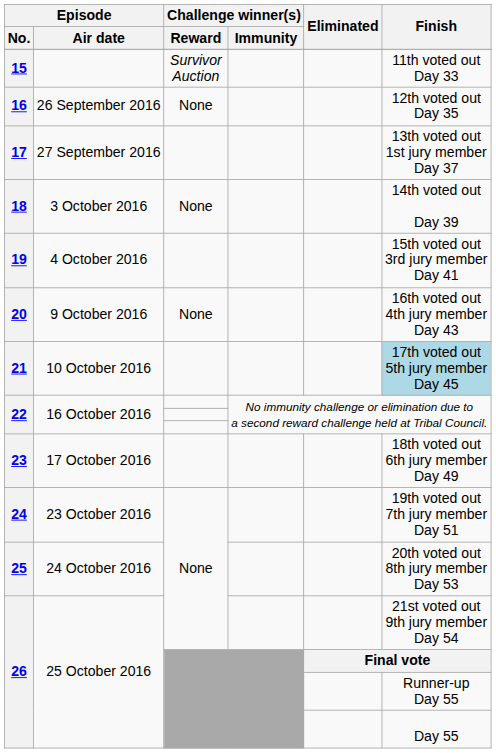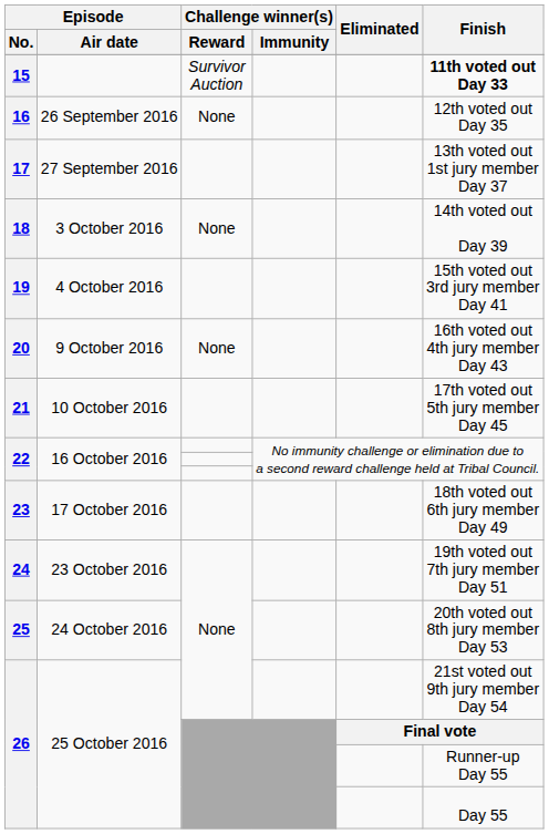15 | Finish: normal -> bold
21 | Finish: lightblue background -> no background
